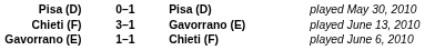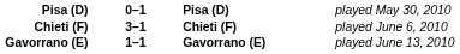row 2 | column 3: Gavorrano (E) -> Chieti (F)
row 2 | column 4: played June 13, 2010 -> played June 6, 2010
row 3 | column 3: Chieti (F) -> Gavorrano (E)
row 3 | column 4: played June 6, 2010 -> played June 13, 2010
